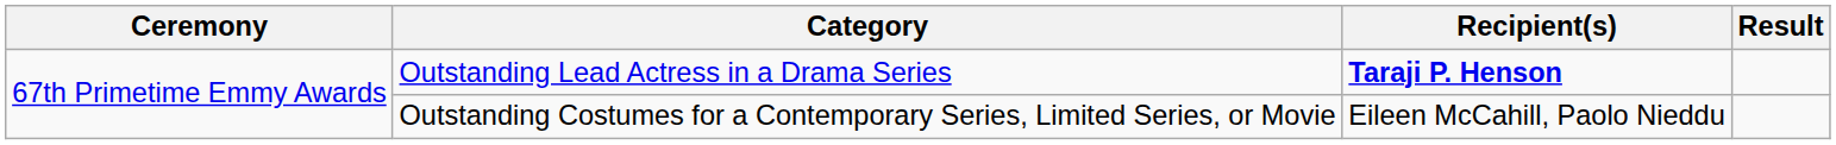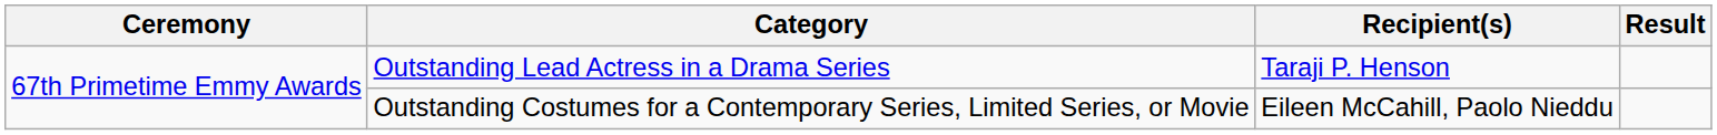Outstanding Lead Actress in a Drama Series | Recipient(s): bold -> normal
